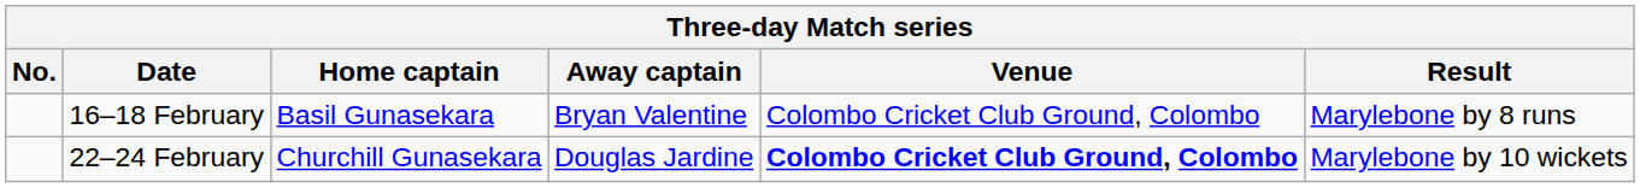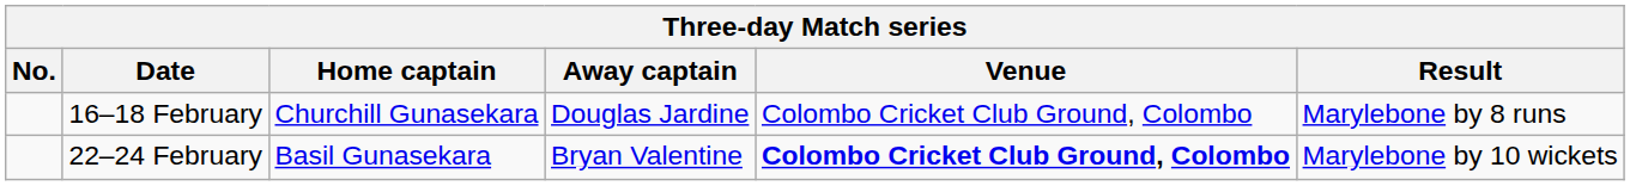16–18 February | Home captain: Basil Gunasekara -> Churchill Gunasekara
16–18 February | Away captain: Bryan Valentine -> Douglas Jardine
22–24 February | Home captain: Churchill Gunasekara -> Basil Gunasekara
22–24 February | Away captain: Douglas Jardine -> Bryan Valentine
